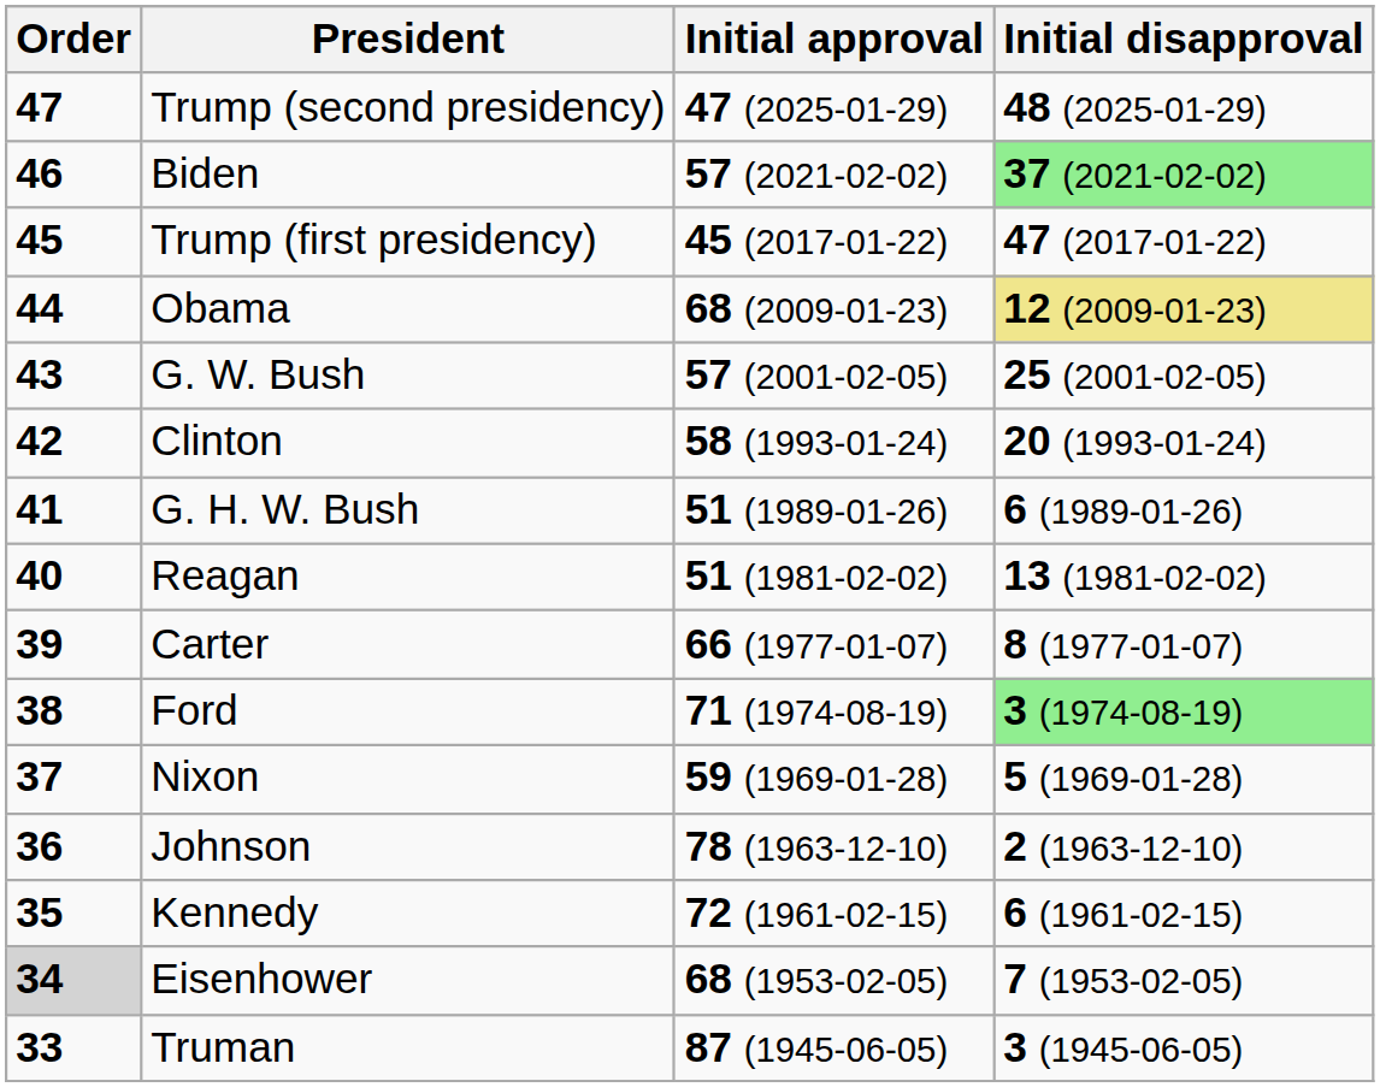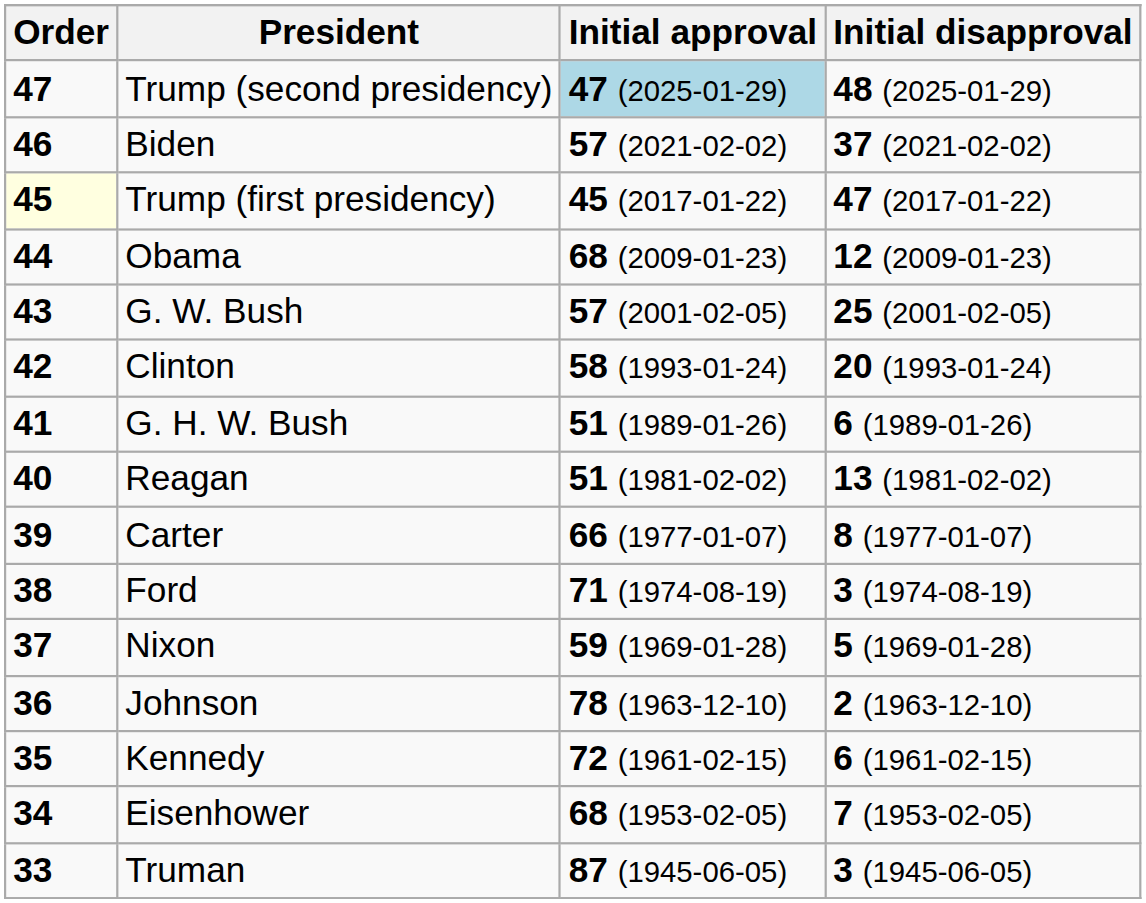Trump (second presidency) | Initial approval: no background -> lightblue background
Biden | Initial disapproval: lightgreen background -> no background
Trump (first presidency) | Order: no background -> lightyellow background
Obama | Initial disapproval: khaki background -> no background
Ford | Initial disapproval: lightgreen background -> no background
Eisenhower | Order: lightgrey background -> no background
